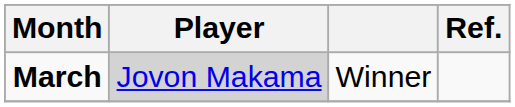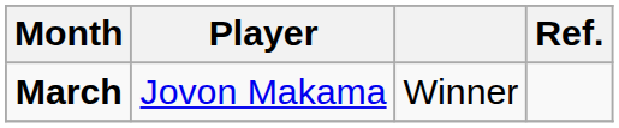March | Player: lightgrey background -> no background
